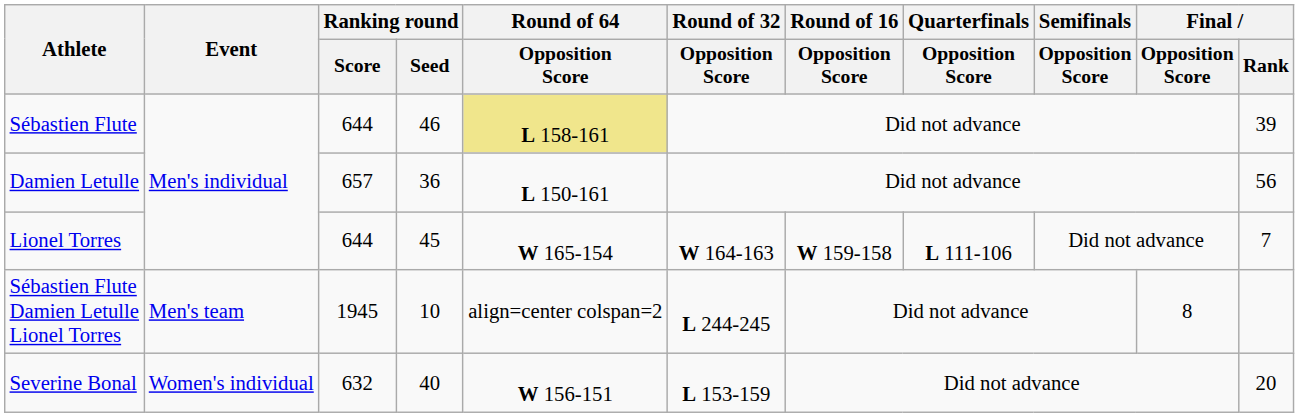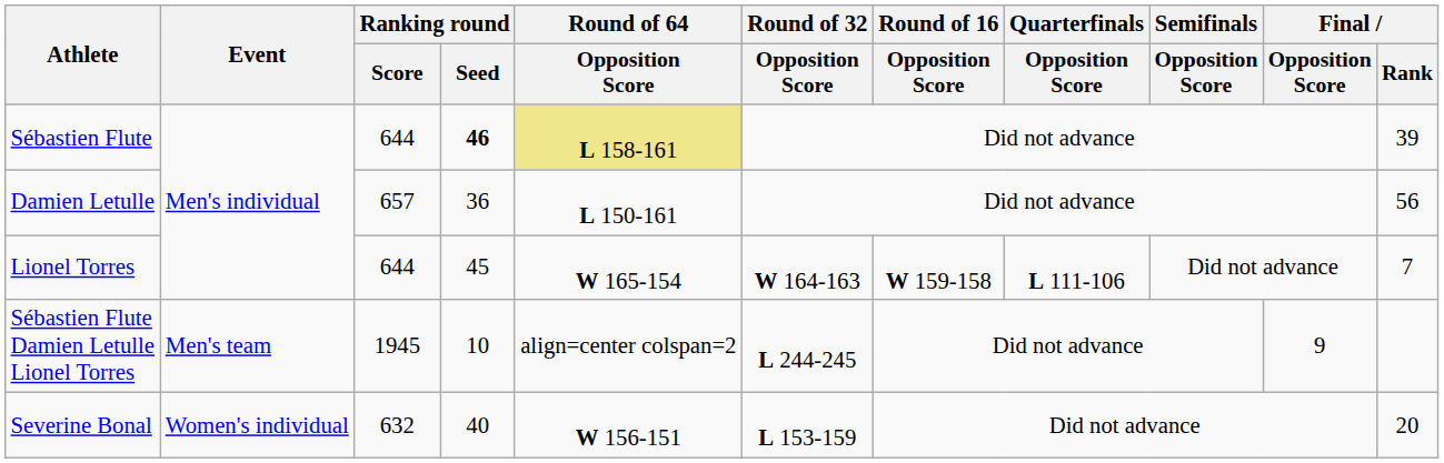Sébastien Flute | Ranking round / Seed: normal -> bold
Sébastien Flute Damien Letulle Lionel Torres | Final / Opposition Score: 8 -> 9
